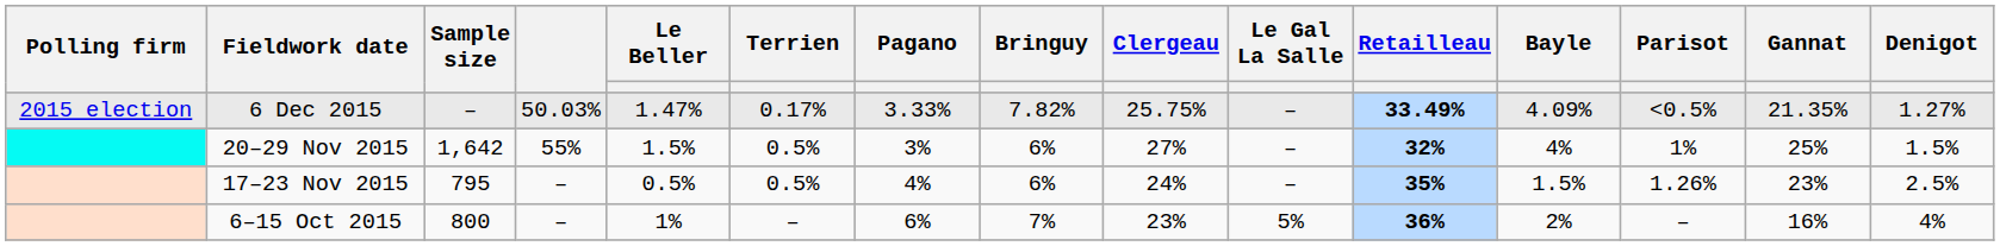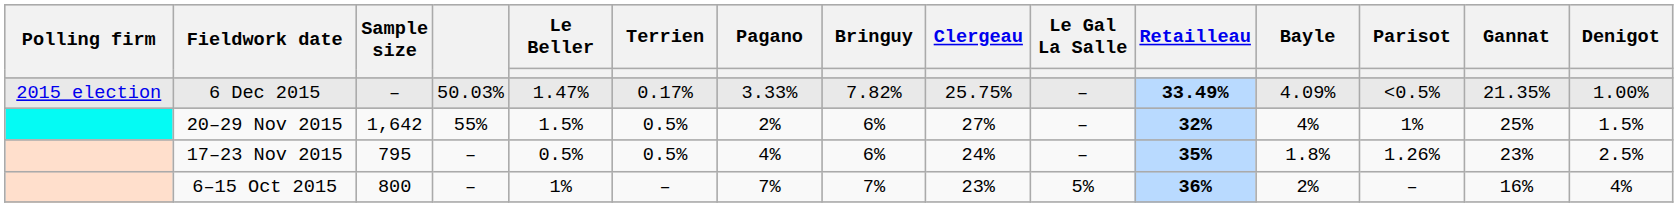6 Dec 2015 | Denigot: 1.27% -> 1.00%
20–29 Nov 2015 | Pagano: 3% -> 2%
17–23 Nov 2015 | Bayle: 1.5% -> 1.8%
6–15 Oct 2015 | Pagano: 6% -> 7%
